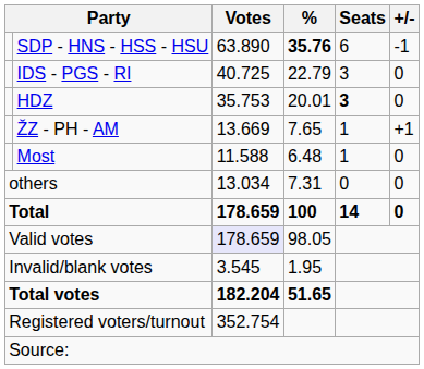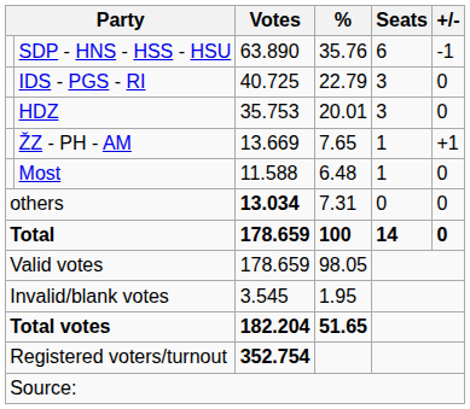SDP - HNS - HSS - HSU | %: bold -> normal
HDZ | Seats: bold -> normal
others | Votes: normal -> bold
Valid votes | Votes: lavender background -> no background
Registered voters/turnout | Votes: normal -> bold
